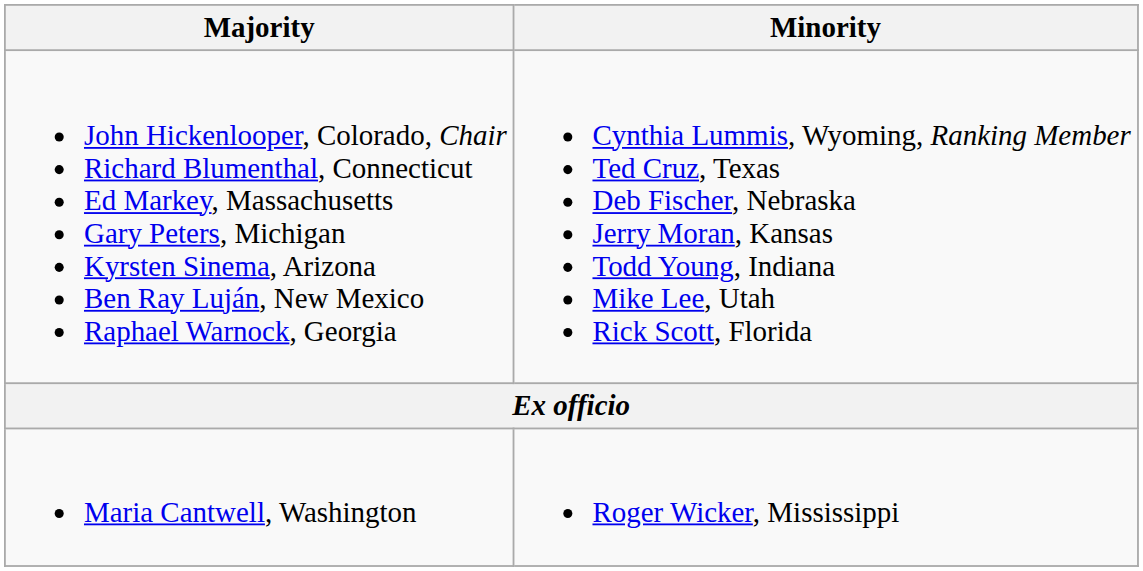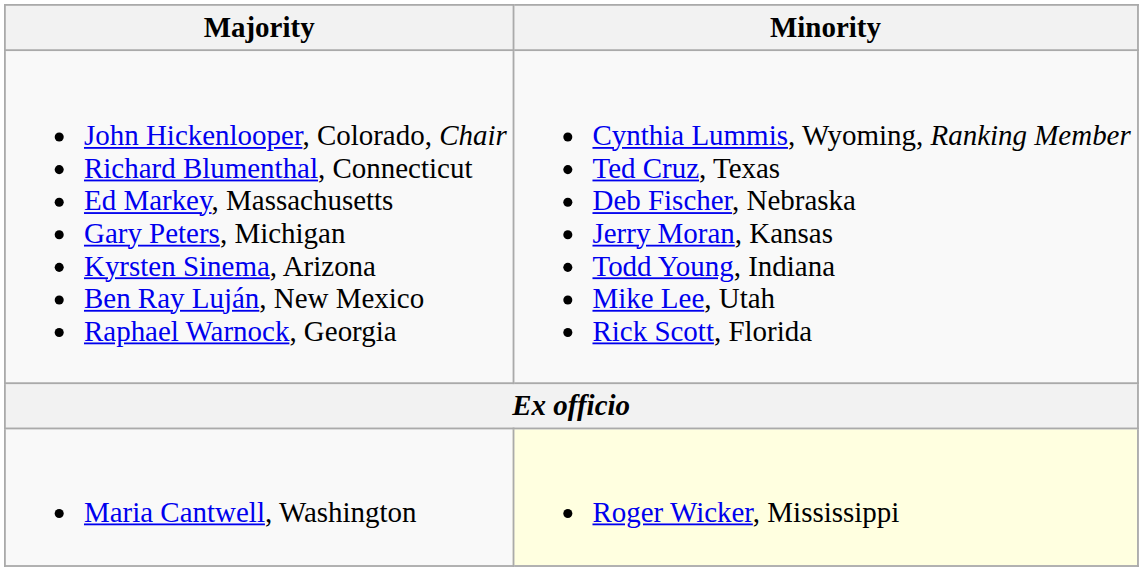Maria Cantwell, Washington | Minority: no background -> lightyellow background
